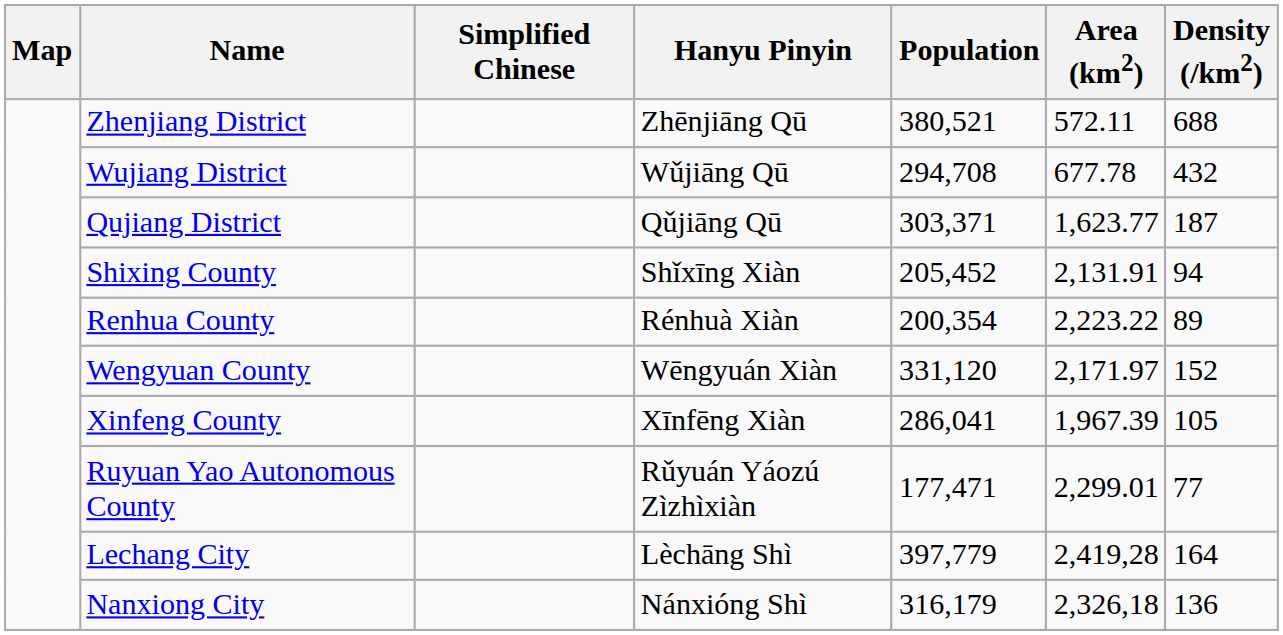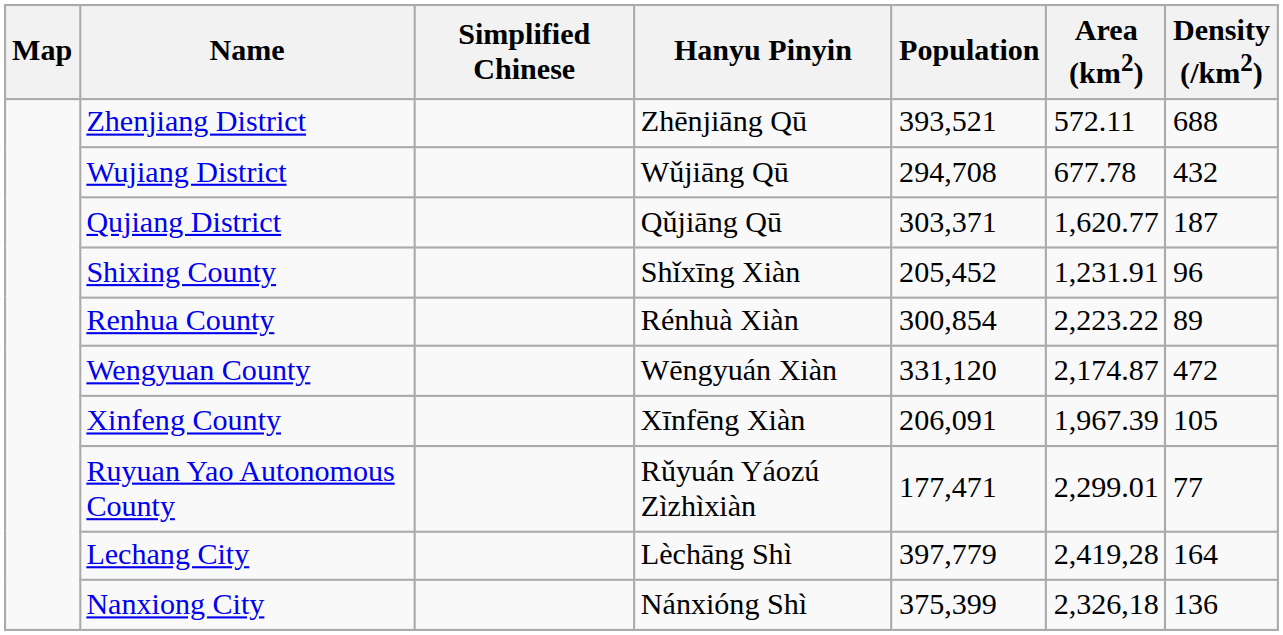row 2 | Population: 380,521 -> 393,521
row 4 | Area (km2): 1,623.77 -> 1,620.77
row 5 | Area (km2): 2,131.91 -> 1,231.91
row 5 | Density (/km2): 94 -> 96
row 6 | Population: 200,354 -> 300,854
row 7 | Area (km2): 2,171.97 -> 2,174.87
row 7 | Density (/km2): 152 -> 472
row 8 | Population: 286,041 -> 206,091
row 11 | Population: 316,179 -> 375,399
